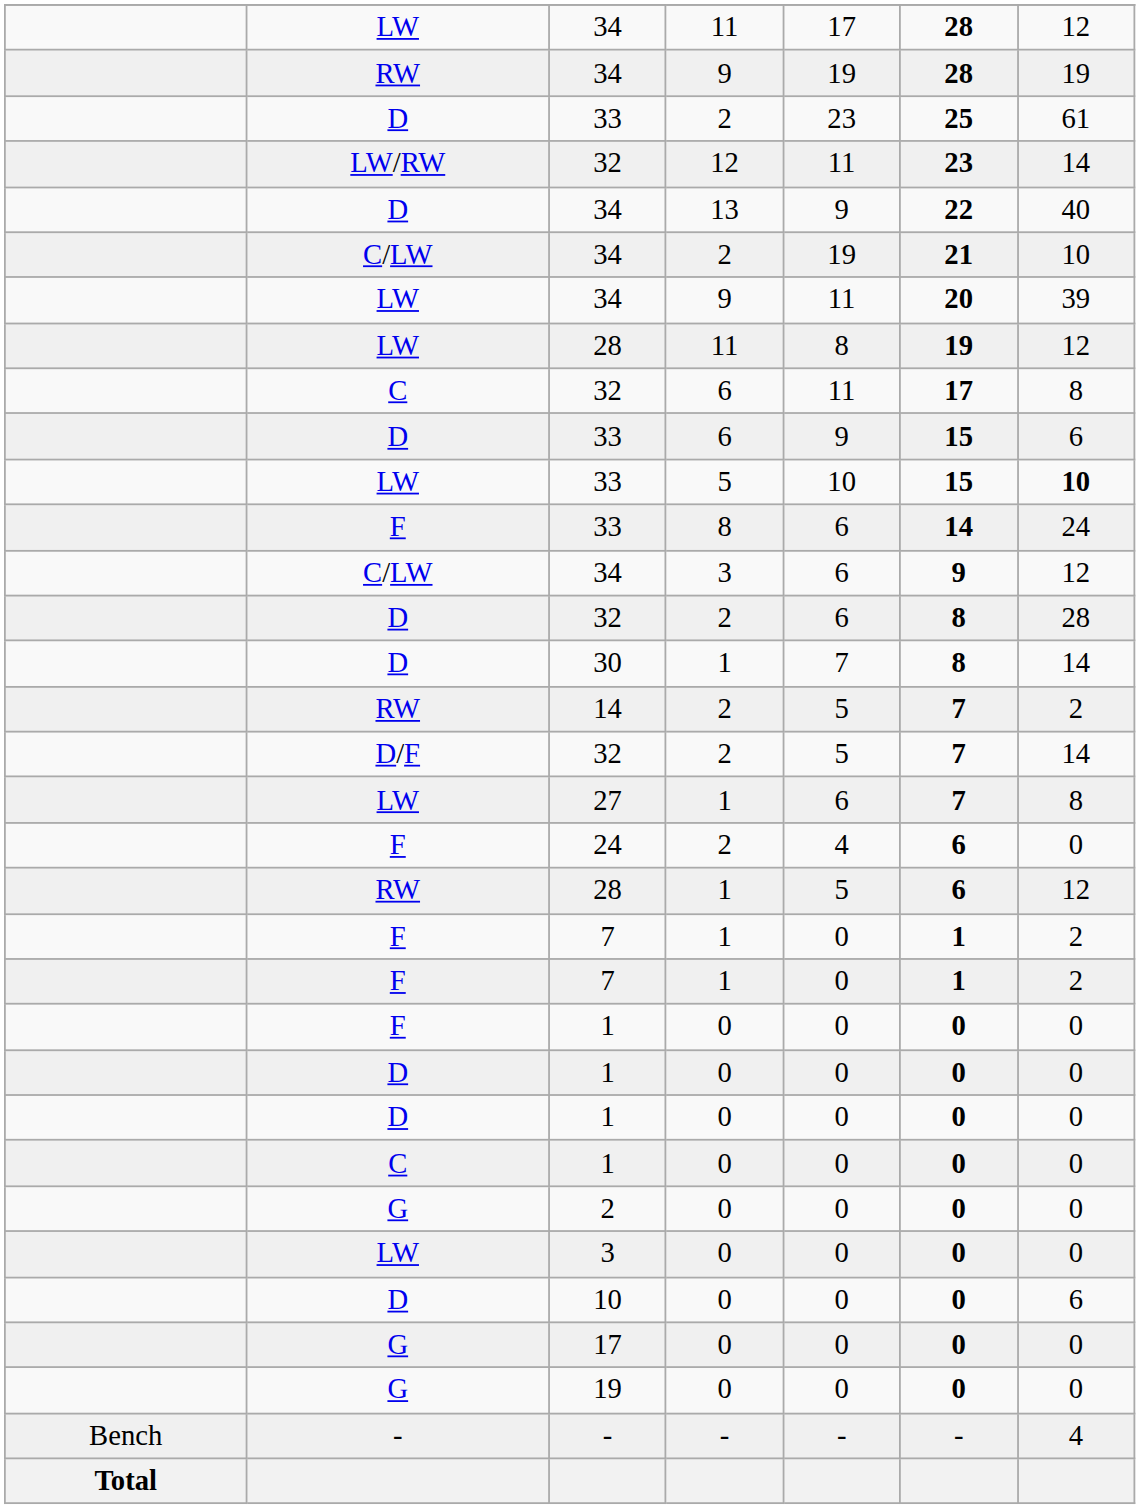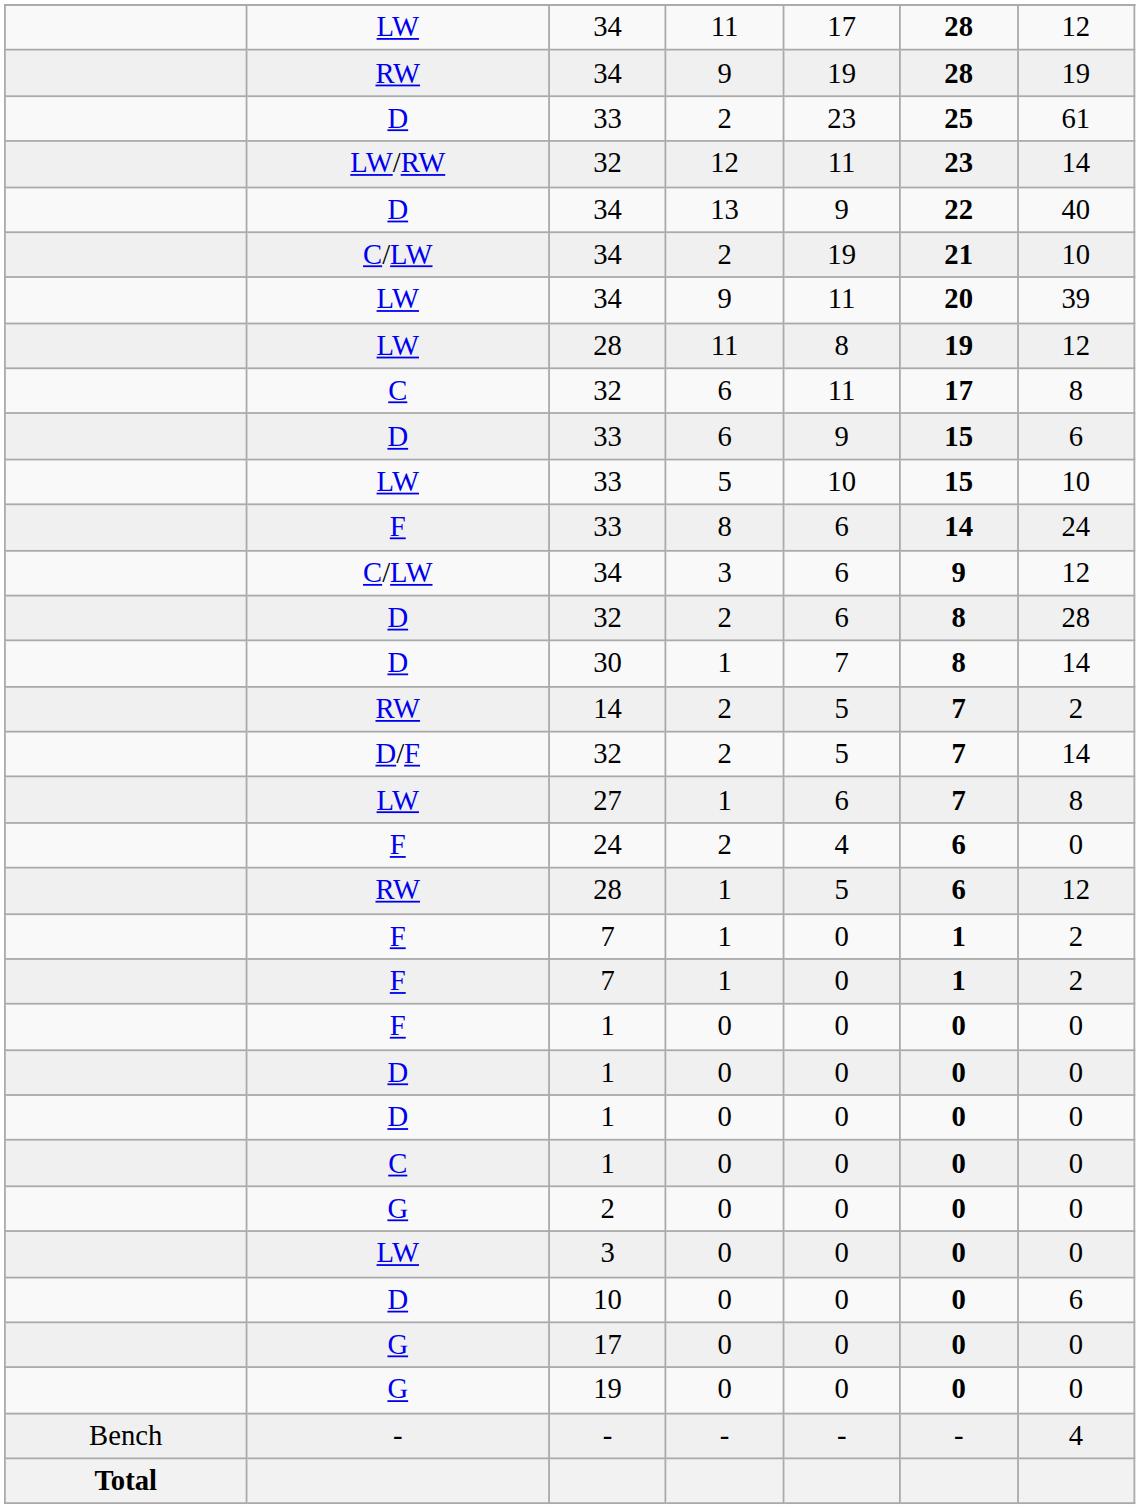LW / 33 | column 7: bold -> normal
